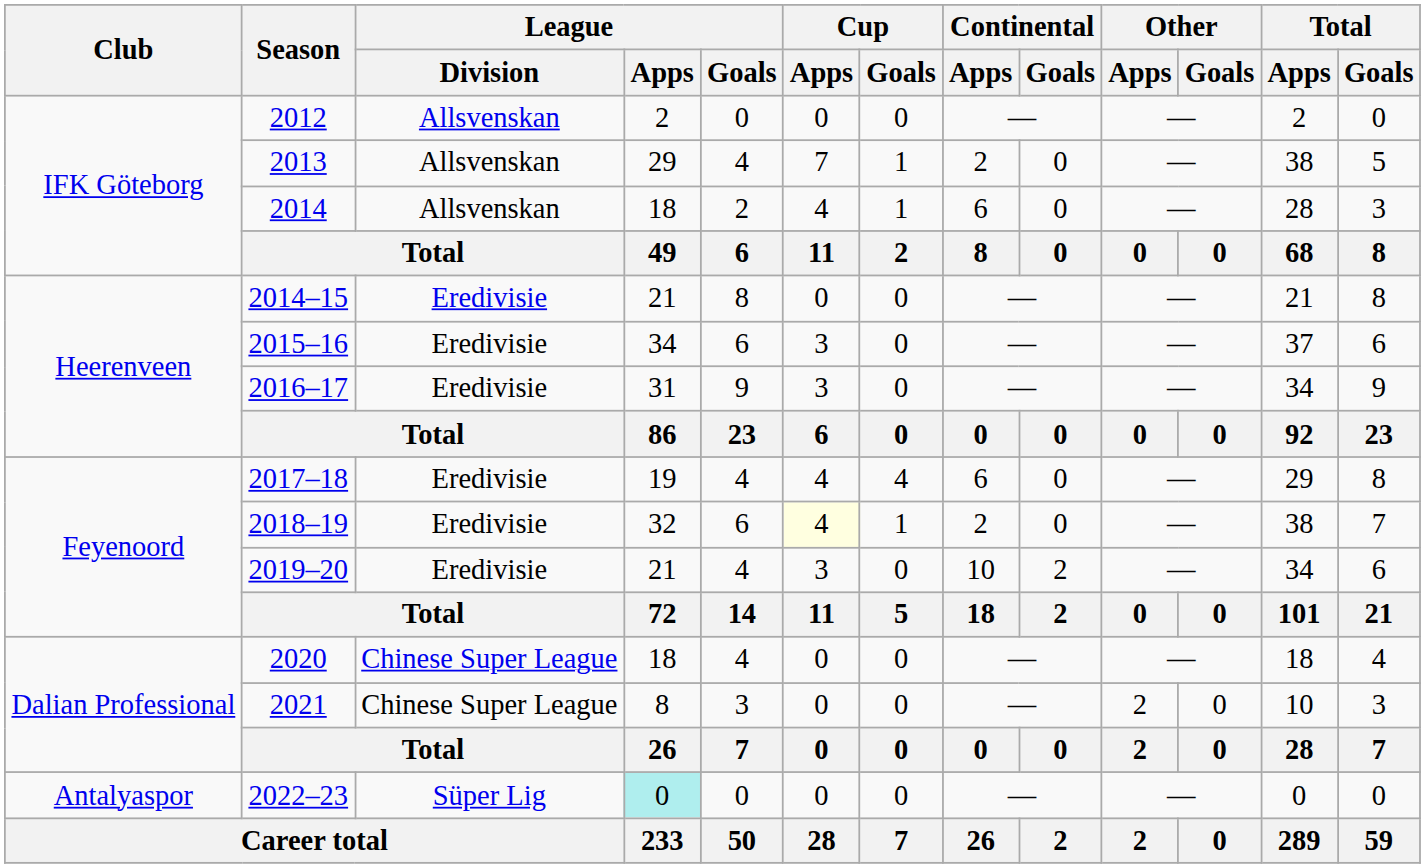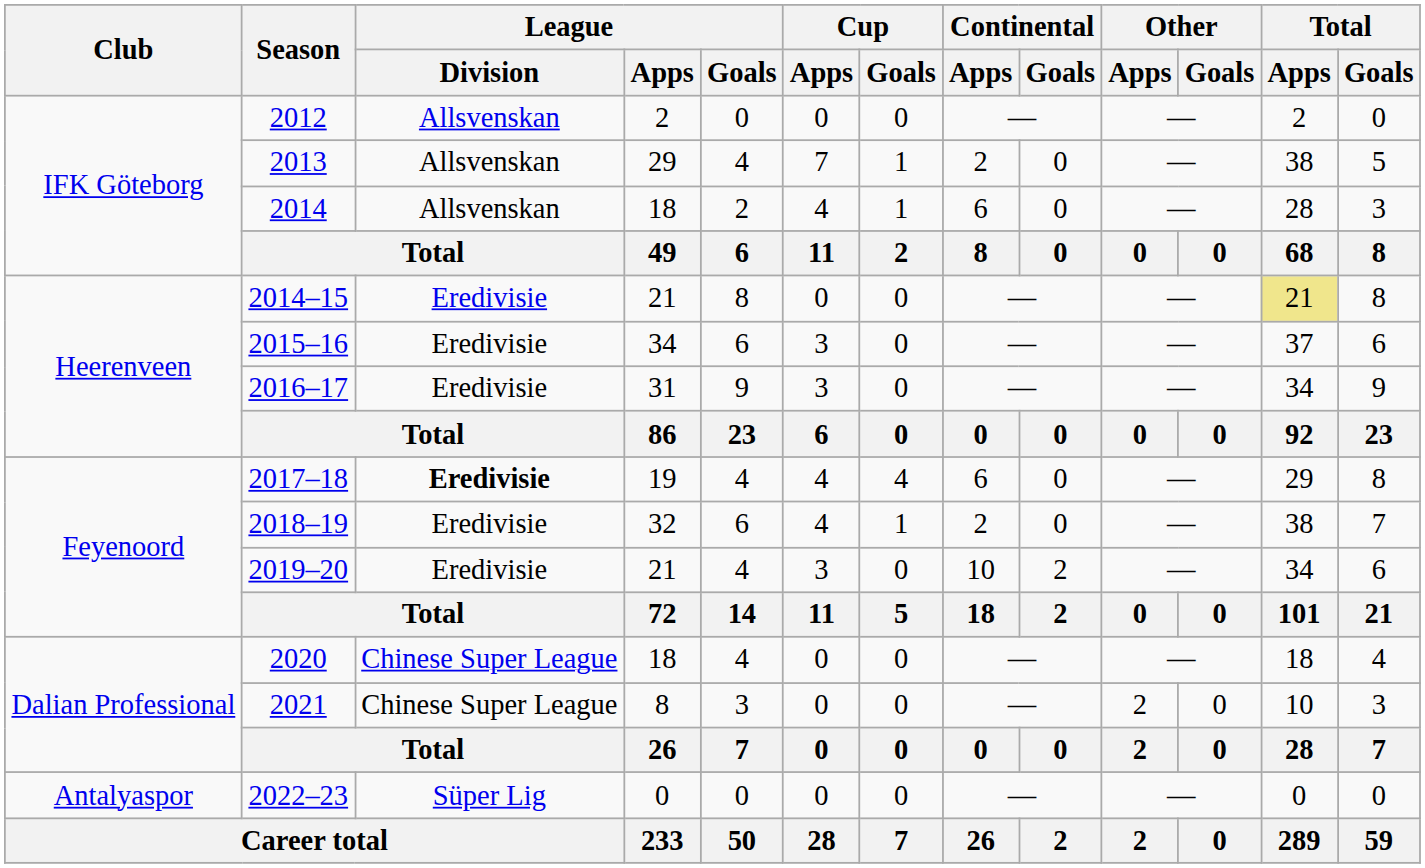2014–15 | Total / Apps: no background -> khaki background
2017–18 | League / Division: normal -> bold
2018–19 | Cup / Apps: lightyellow background -> no background
2022–23 | League / Apps: paleturquoise background -> no background
